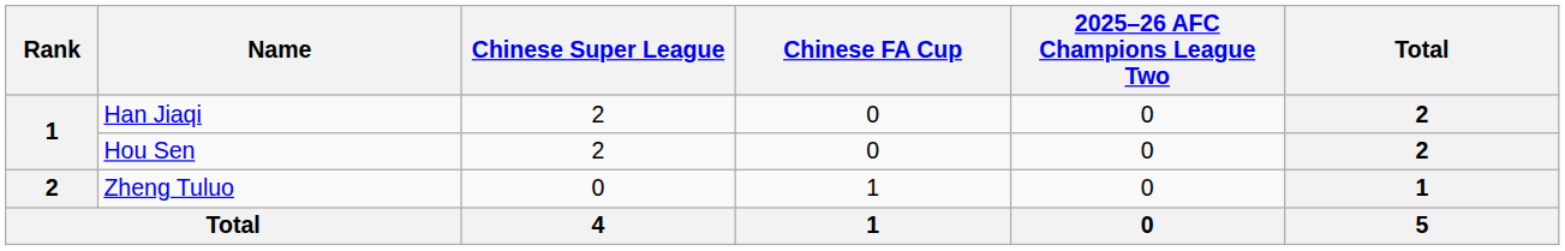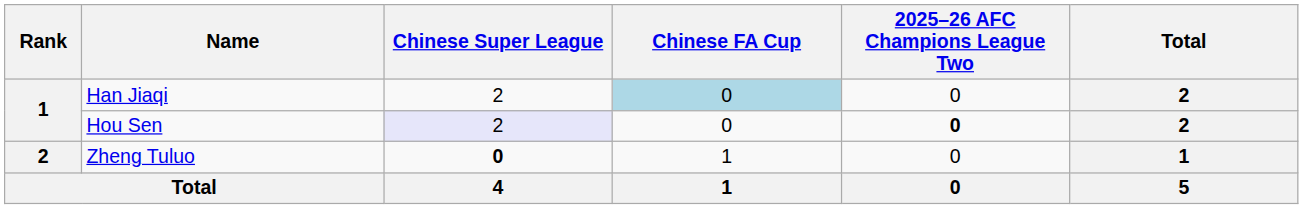Han Jiaqi | Chinese FA Cup: no background -> lightblue background
Hou Sen | Chinese Super League: no background -> lavender background
Hou Sen | 2025–26 AFC Champions League Two: normal -> bold
Zheng Tuluo | Chinese Super League: normal -> bold
